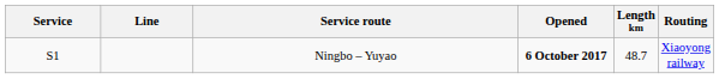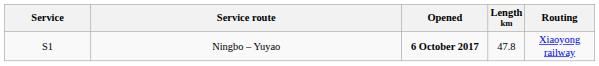- column: Line
Ningbo – Yuyao | Length km: 48.7 -> 47.8
